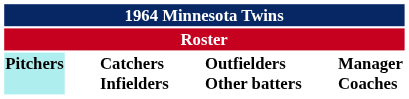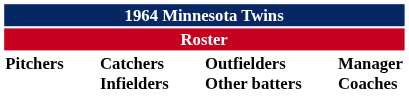Pitchers | column 1: paleturquoise background -> no background
